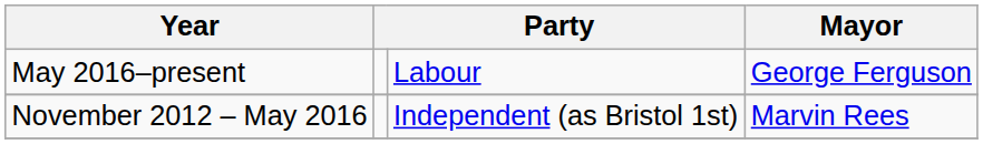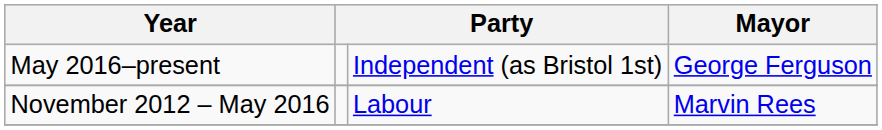May 2016–present | column 3: Labour -> Independent (as Bristol 1st)
November 2012 – May 2016 | column 3: Independent (as Bristol 1st) -> Labour
